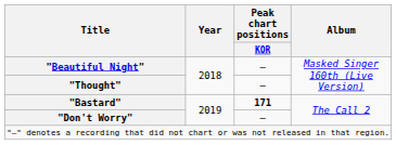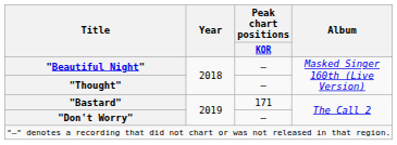"Bastard" | Peak chart positions / KOR: bold -> normal
